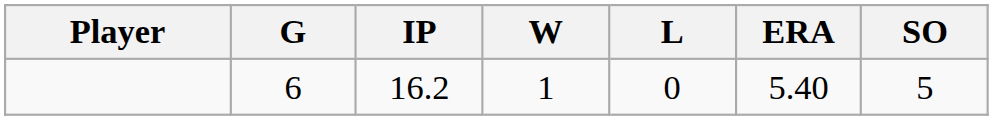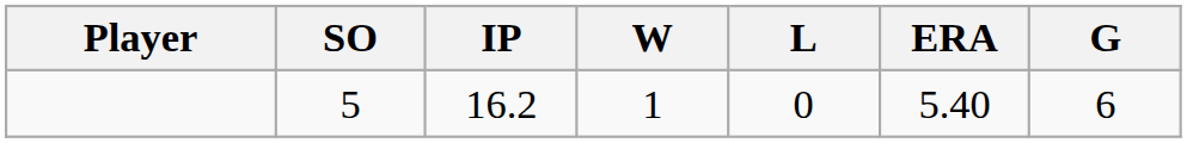columns swapped: G <-> SO
